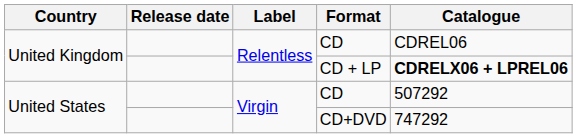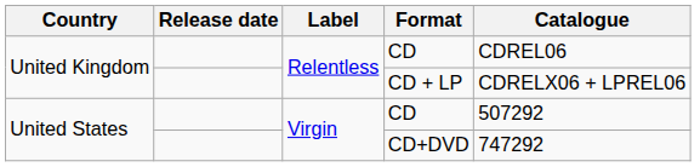CD + LP | Catalogue: bold -> normal
